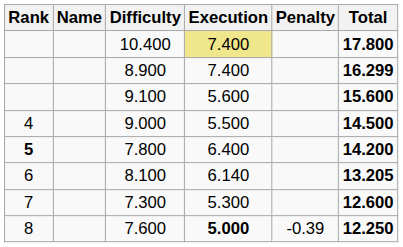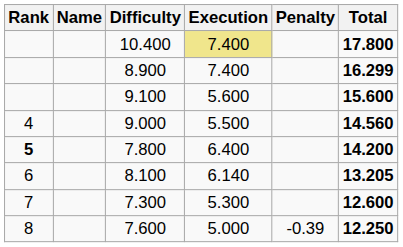9.000 | Total: 14.500 -> 14.560
7.600 | Execution: bold -> normal
